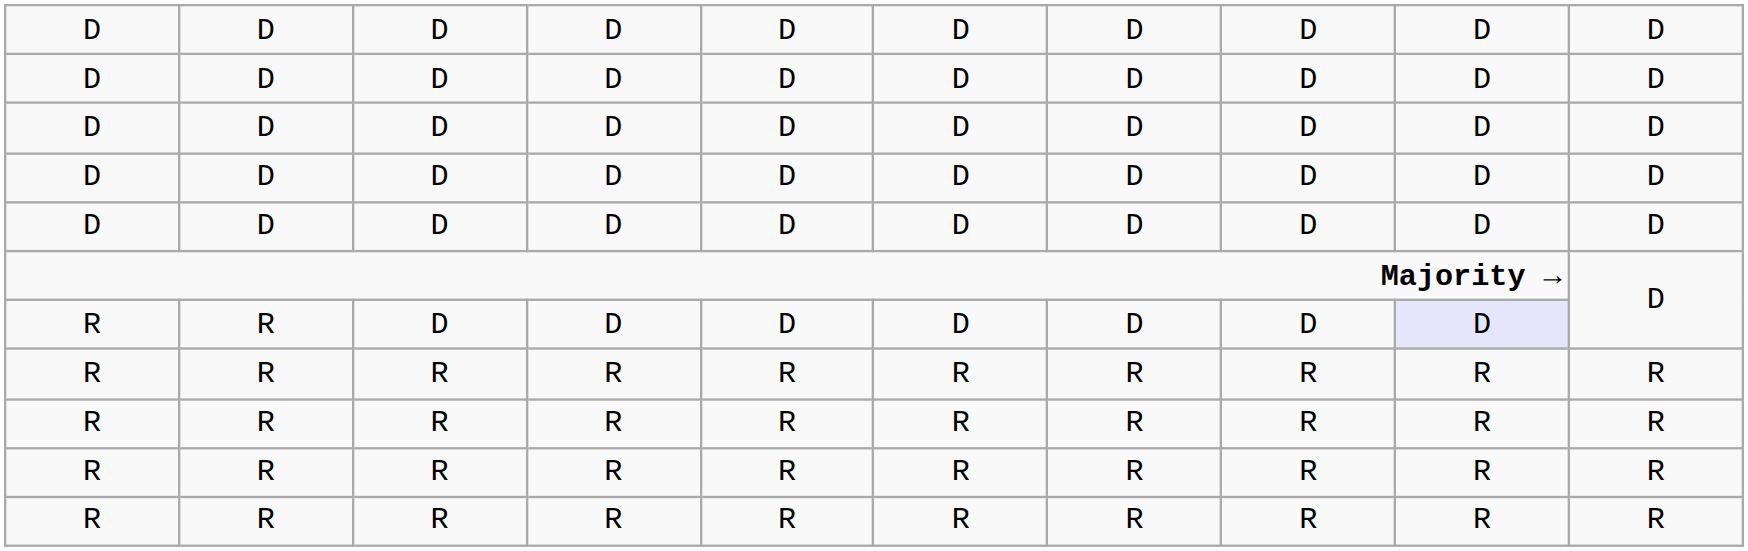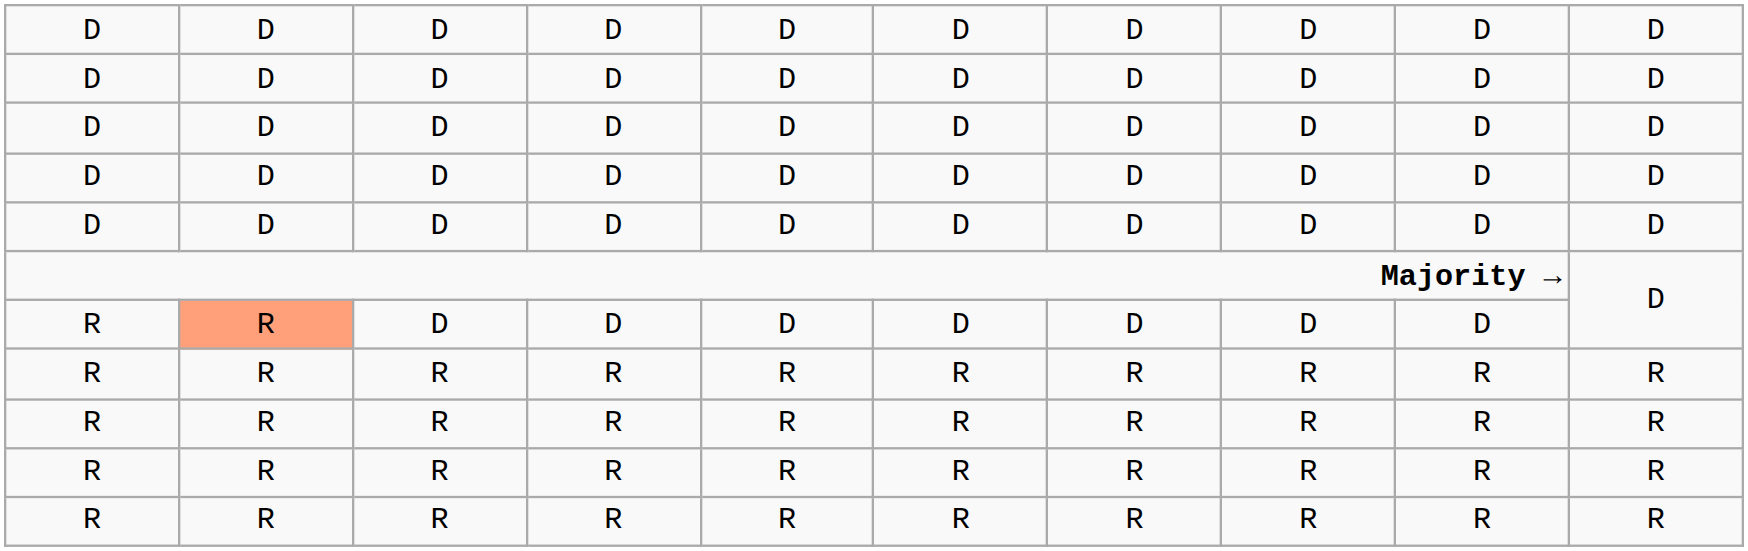R / D | column 2: no background -> lightsalmon background
R / D | column 9: lavender background -> no background
